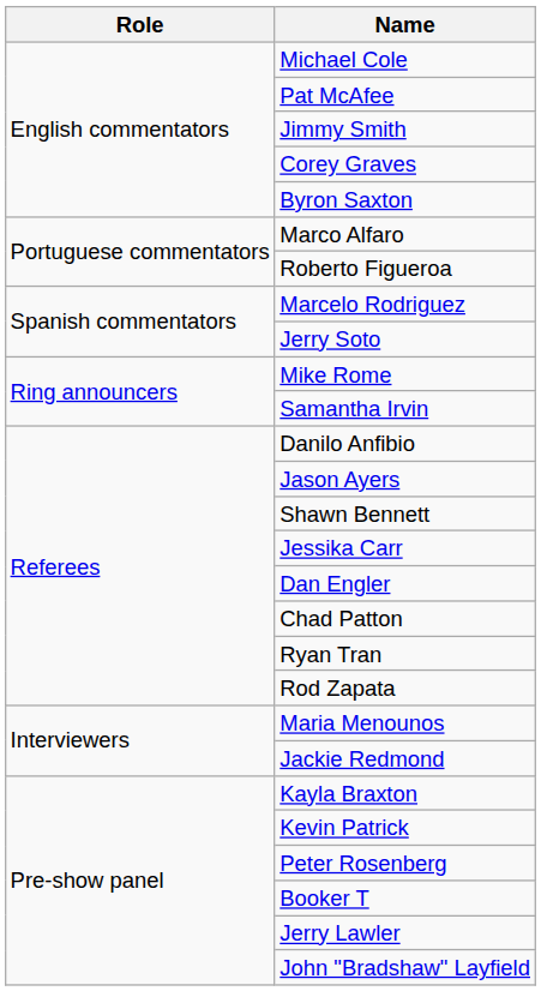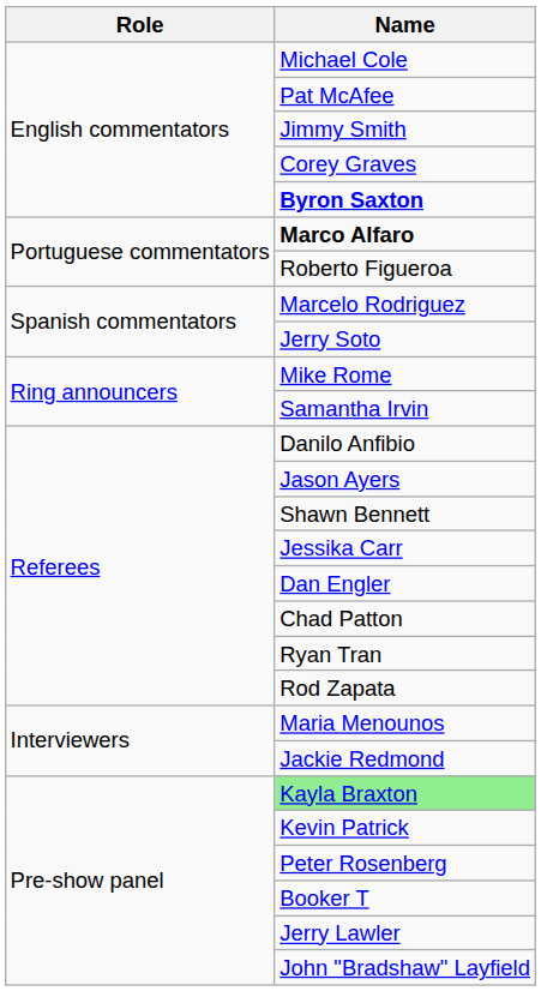Byron Saxton | Name: normal -> bold
Marco Alfaro | Name: normal -> bold
Kayla Braxton | Name: no background -> lightgreen background
